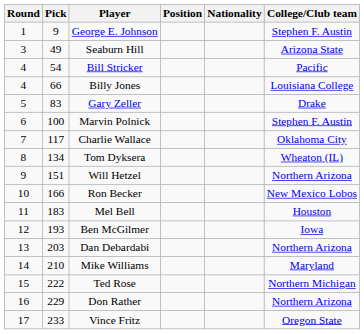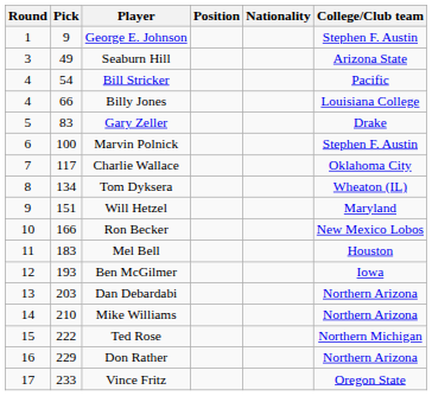Will Hetzel | College/Club team: Northern Arizona -> Maryland
Mike Williams | College/Club team: Maryland -> Northern Arizona
